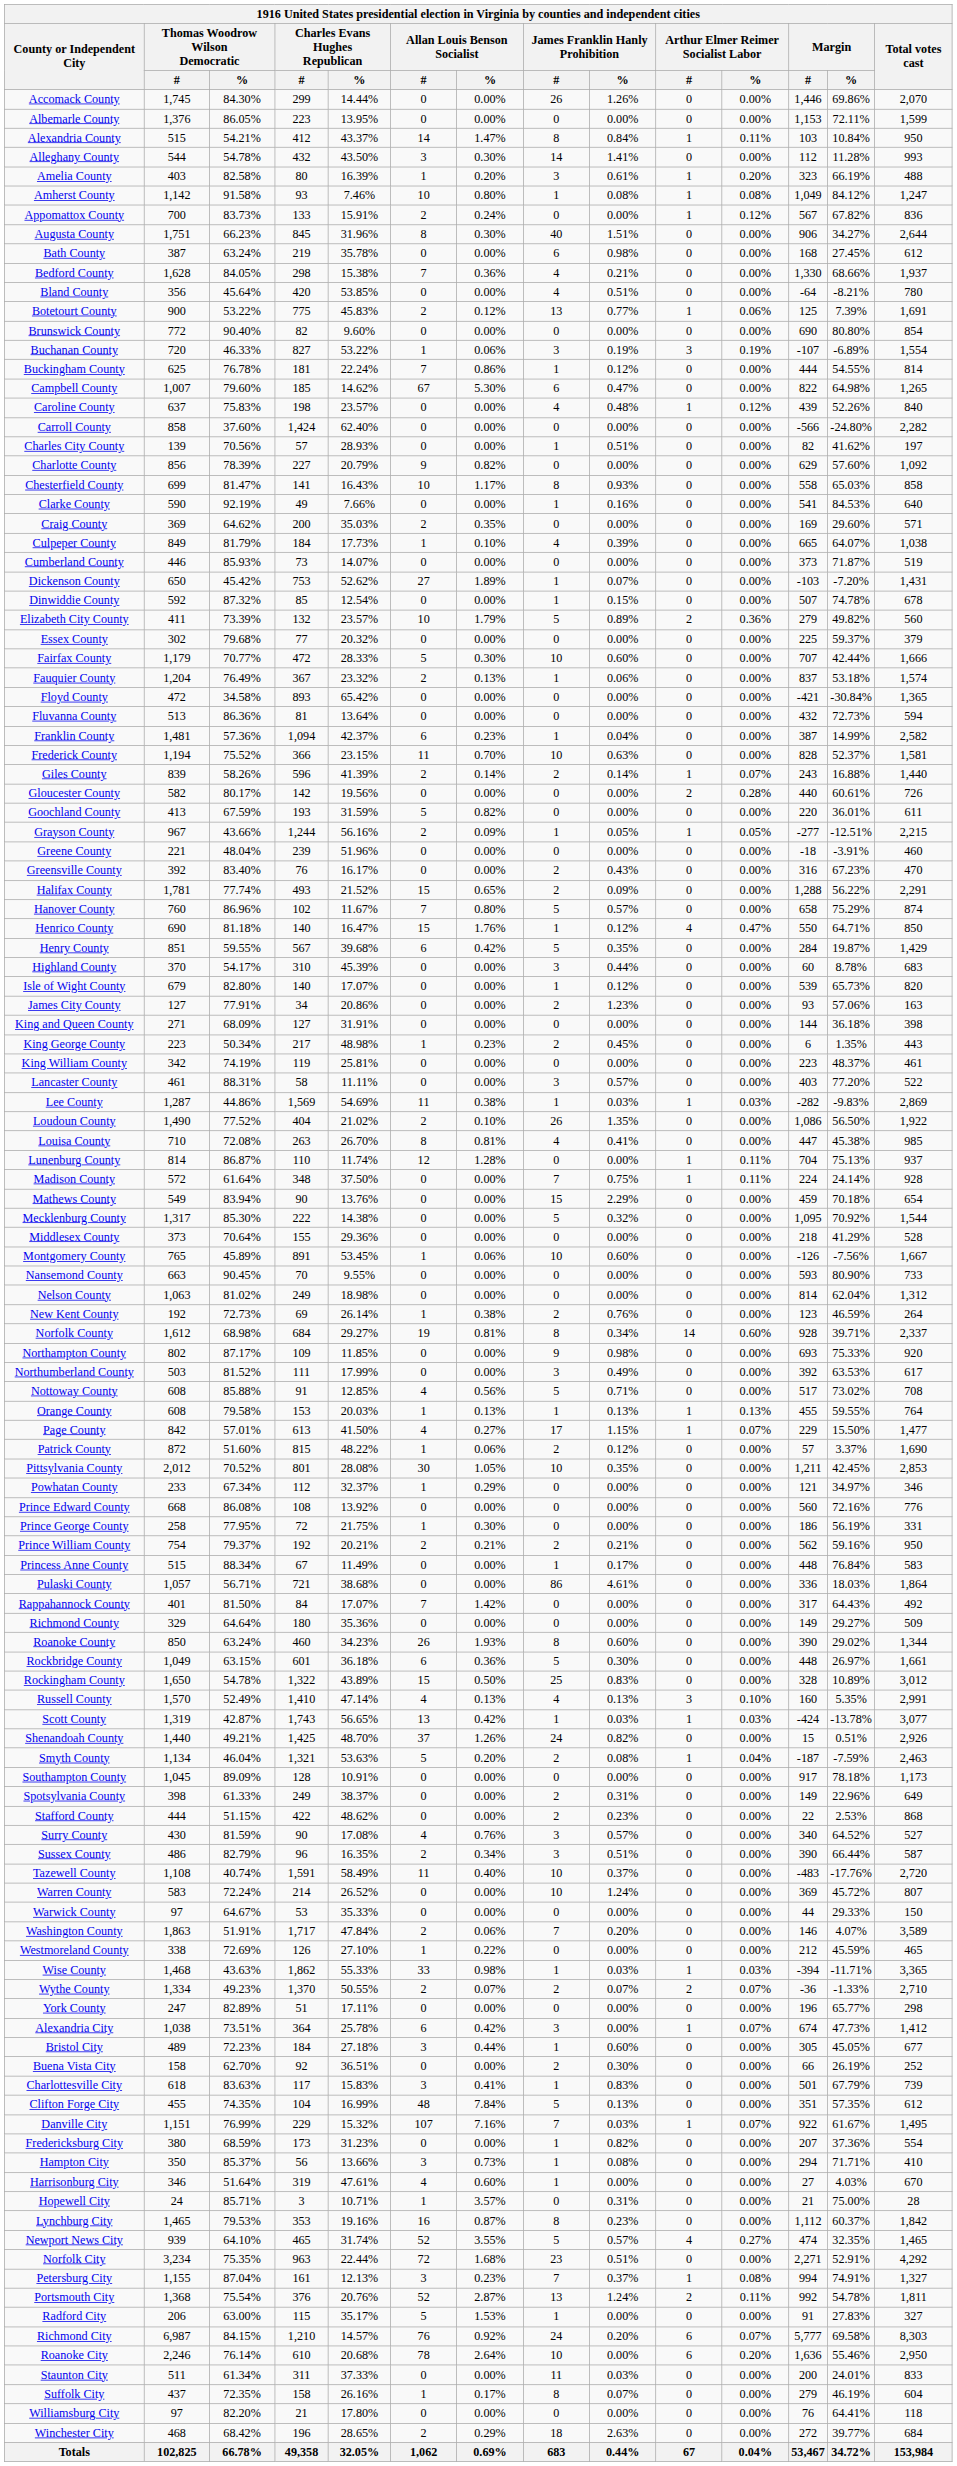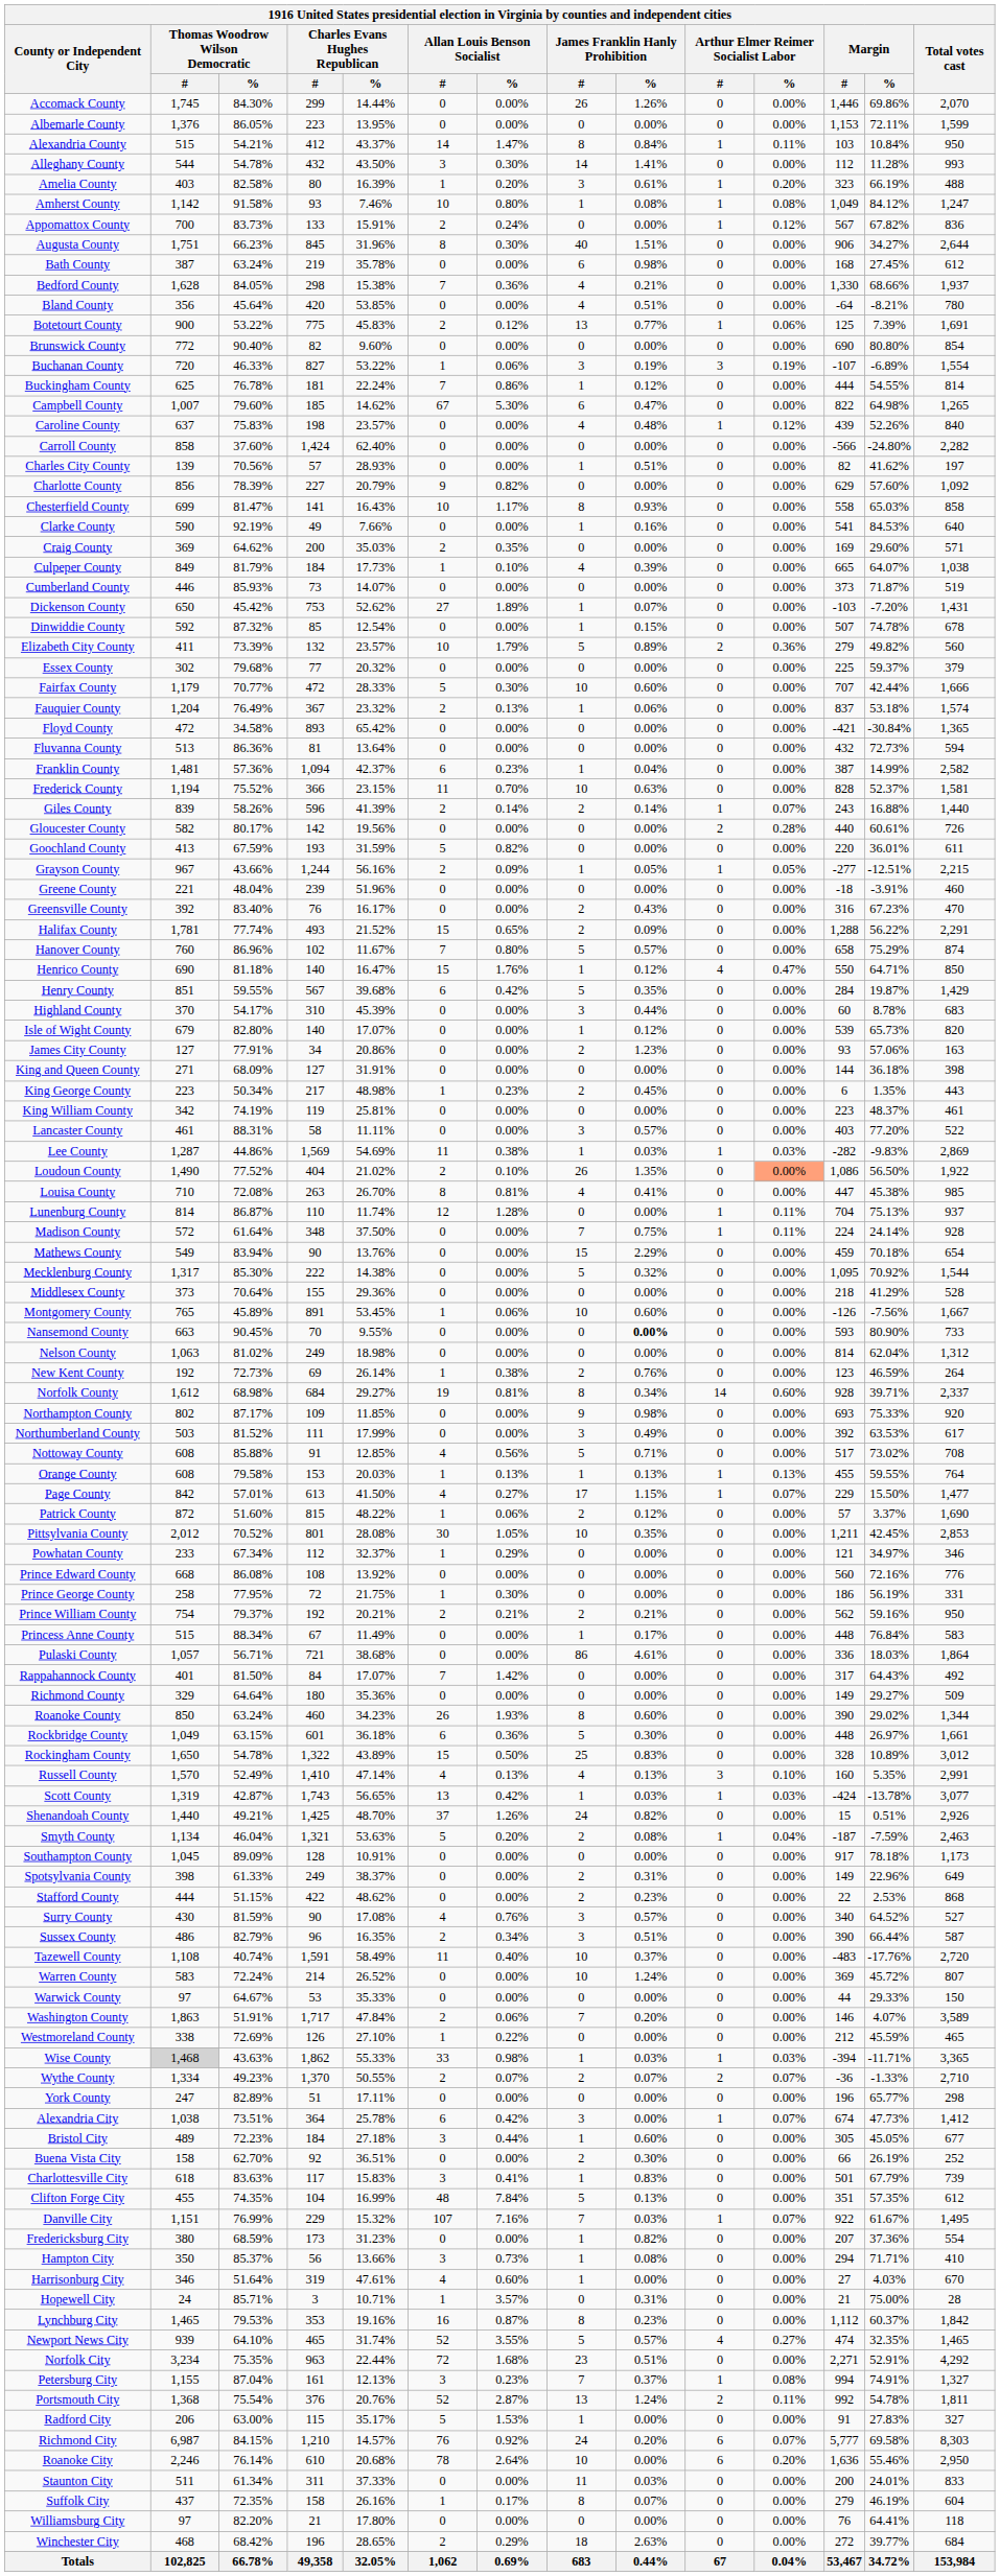Loudoun County | Arthur Elmer Reimer Socialist Labor / %: no background -> lightsalmon background
Nansemond County | James Franklin Hanly Prohibition / %: normal -> bold
Wise County | Thomas Woodrow Wilson Democratic / #: no background -> lightgrey background
